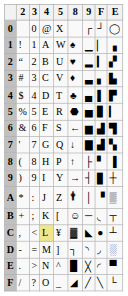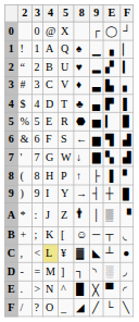columns swapped: E <-> F
row 3 | 5: W -> Q
row 9 | 5: Q -> W
